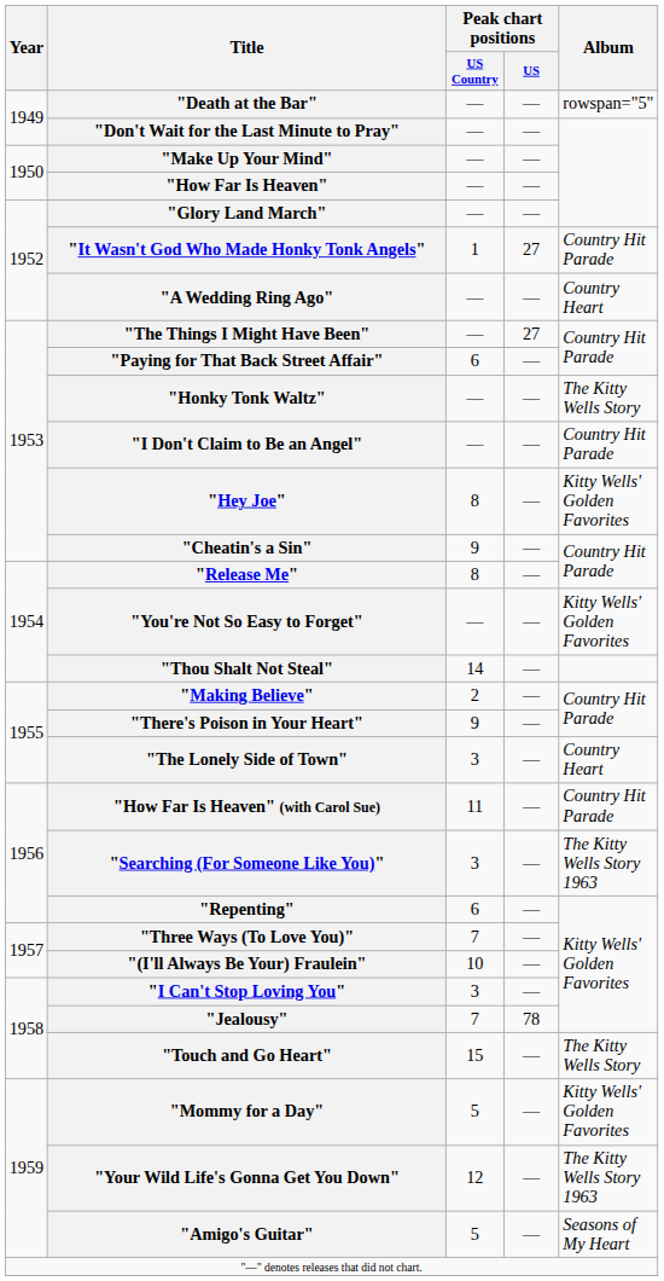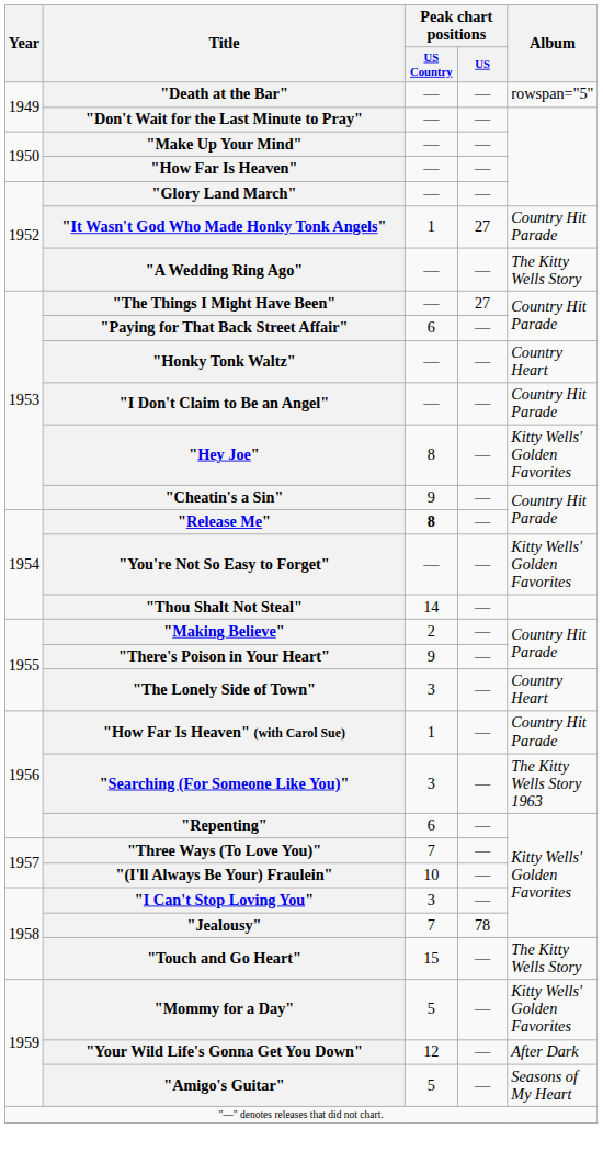"A Wedding Ring Ago" | Album: Country Heart -> The Kitty Wells Story
"Honky Tonk Waltz" | Album: The Kitty Wells Story -> Country Heart
"Release Me" | Peak chart positions / US Country: normal -> bold
"How Far Is Heaven" (with Carol Sue) | Peak chart positions / US Country: 11 -> 1
"Your Wild Life's Gonna Get You Down" | Album: The Kitty Wells Story 1963 -> After Dark
